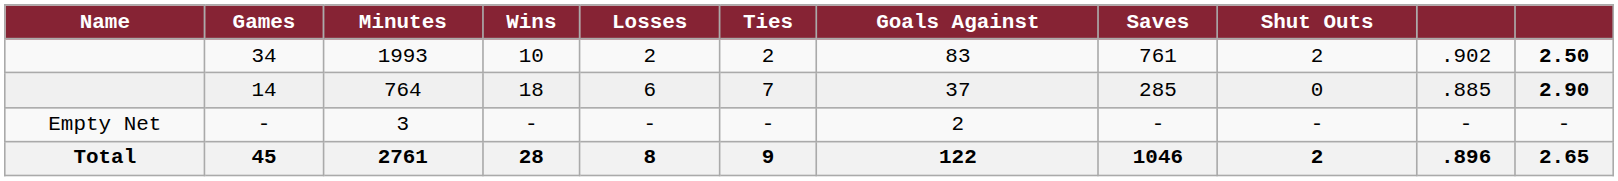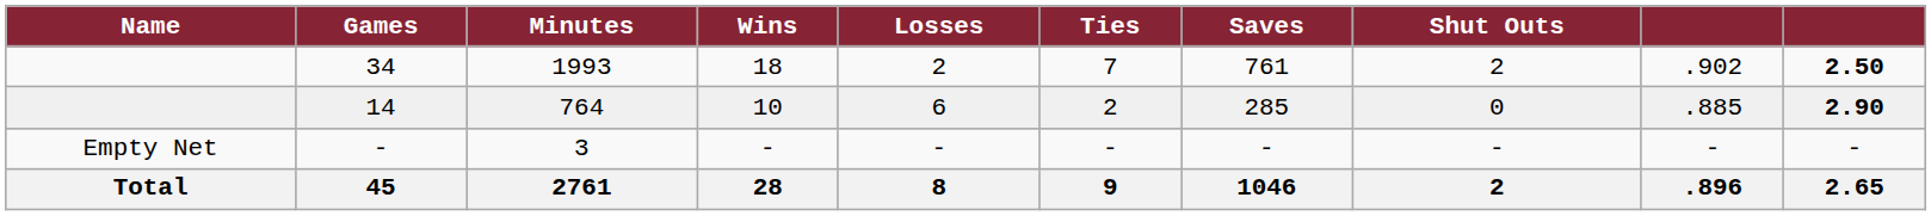- column: Goals Against | 83 | 37 | 2 | 122
34 | Wins: 10 -> 18
34 | Ties: 2 -> 7
14 | Wins: 18 -> 10
14 | Ties: 7 -> 2
